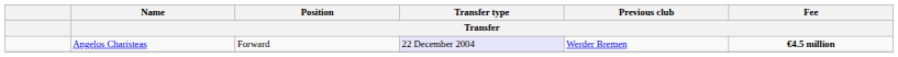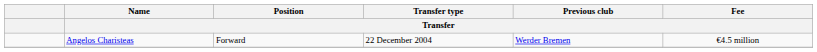Angelos Charisteas | Transfer type / Transfer: lavender background -> no background
Angelos Charisteas | Fee / Transfer: bold -> normal
